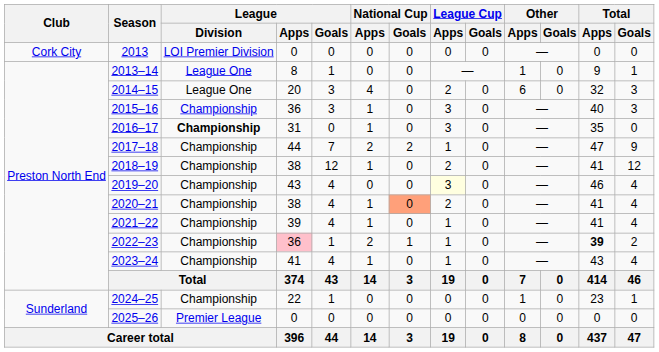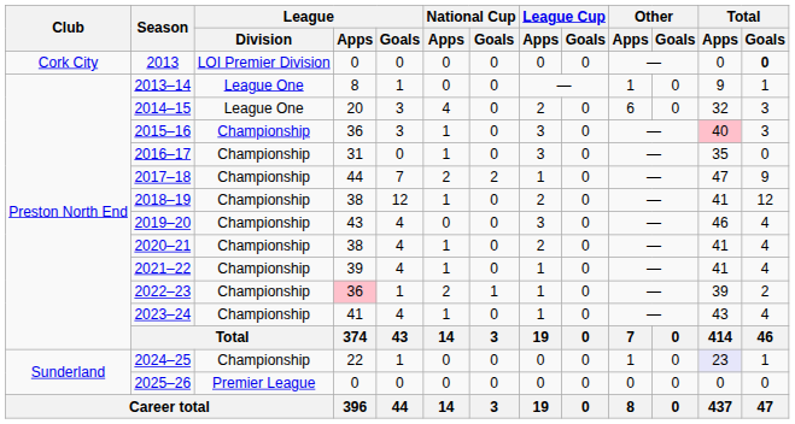2013 | Total / Goals: normal -> bold
2015–16 | Total / Apps: no background -> pink background
2016–17 | League / Division: bold -> normal
2019–20 | League Cup / Apps: lightyellow background -> no background
2020–21 | National Cup / Goals: lightsalmon background -> no background
2022–23 | Total / Apps: bold -> normal
2024–25 | Total / Apps: no background -> lavender background
